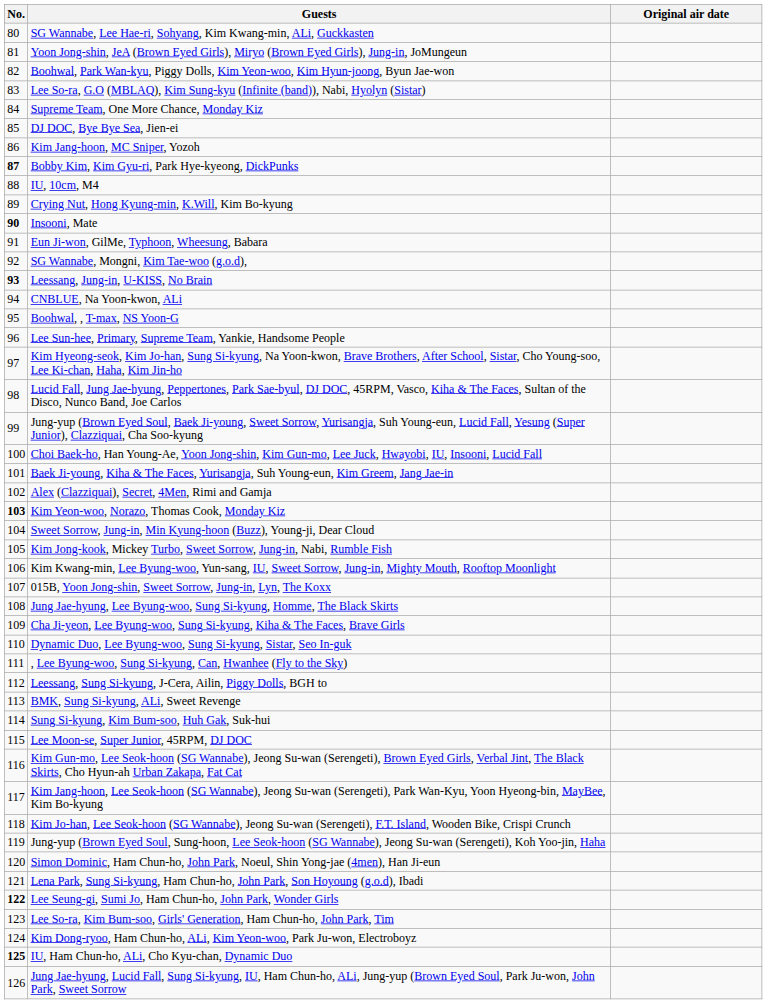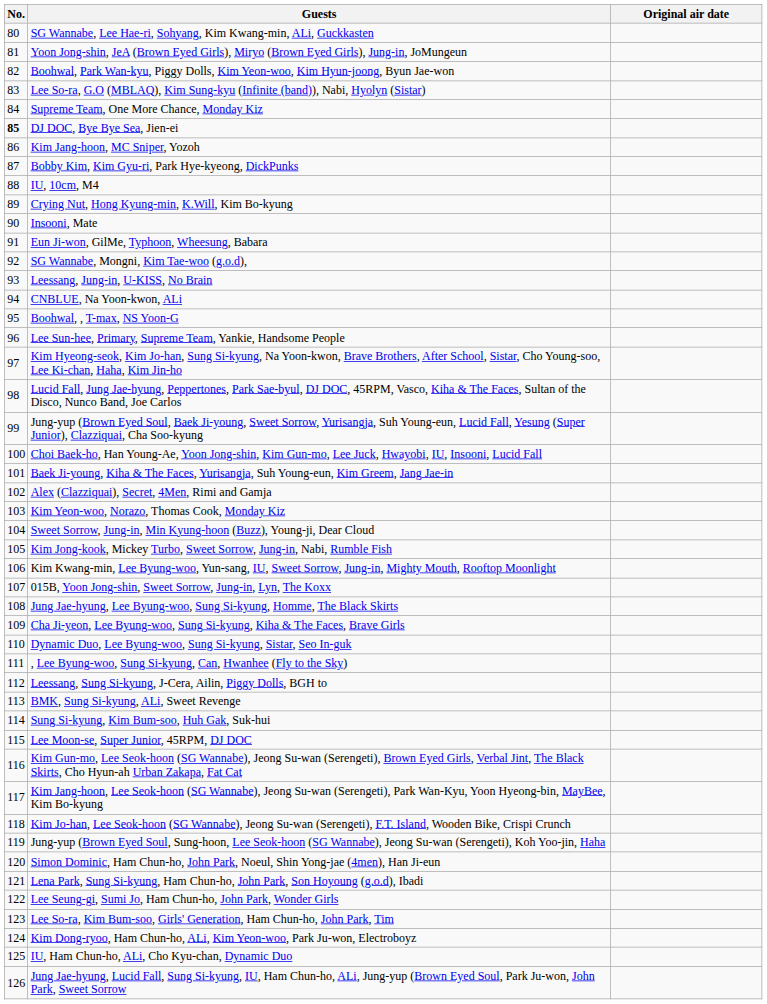DJ DOC, Bye Bye Sea, Jien-ei | No.: normal -> bold
Bobby Kim, Kim Gyu-ri, Park Hye-kyeong, DickPunks | No.: bold -> normal
Insooni, Mate | No.: bold -> normal
Leessang, Jung-in, U-KISS, No Brain | No.: bold -> normal
Kim Yeon-woo, Norazo, Thomas Cook, Monday Kiz | No.: bold -> normal
Lee Seung-gi, Sumi Jo, Ham Chun-ho, John Park, Wonder Girls | No.: bold -> normal
IU, Ham Chun-ho, ALi, Cho Kyu-chan, Dynamic Duo | No.: bold -> normal
